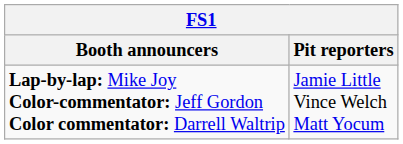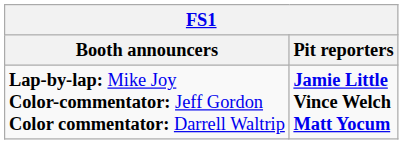row 3 | Pit reporters: normal -> bold
